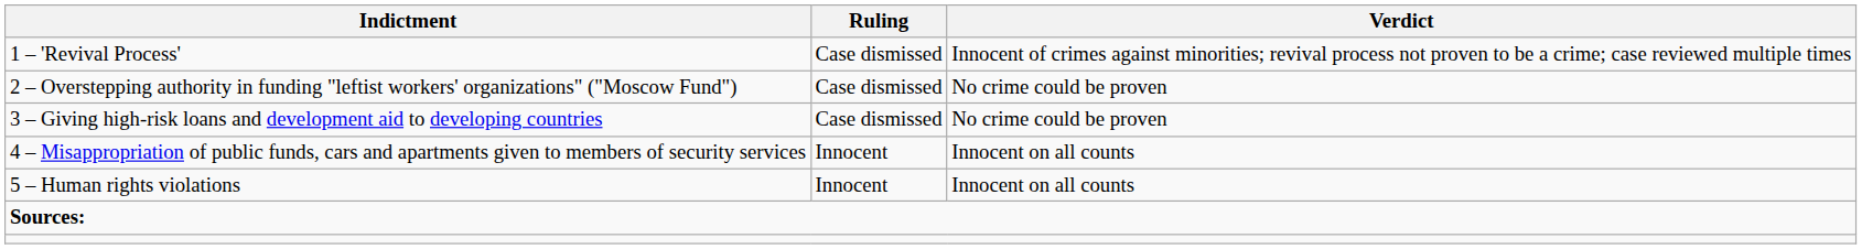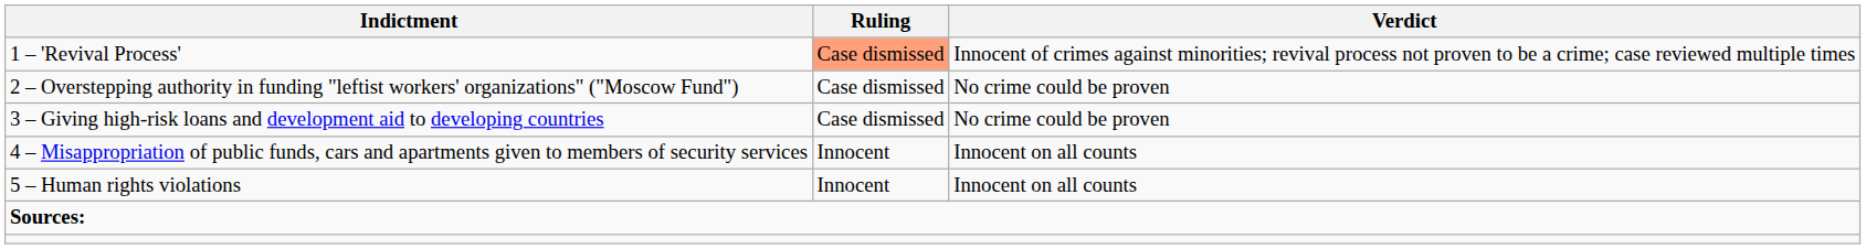1 – 'Revival Process' | Ruling: no background -> lightsalmon background
